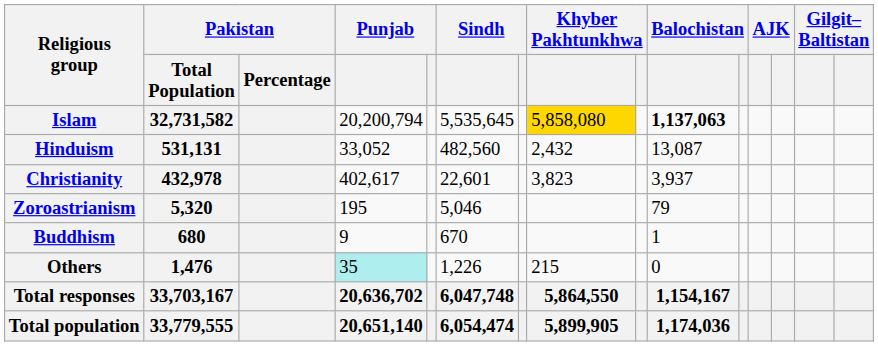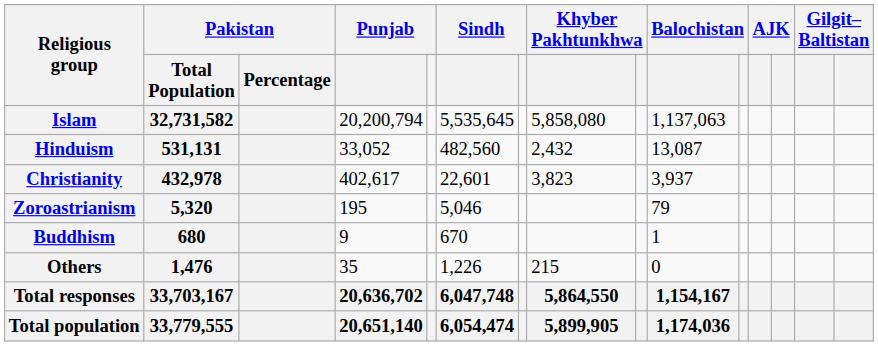Islam | column 8: gold background -> no background
Islam | column 10: bold -> normal
Others | column 4: paleturquoise background -> no background
